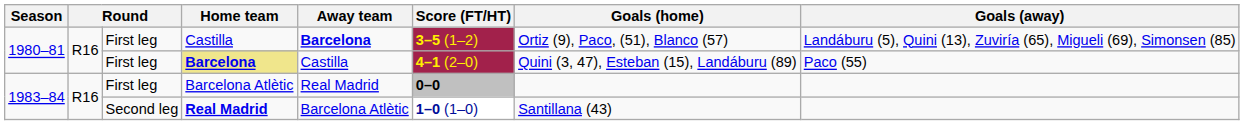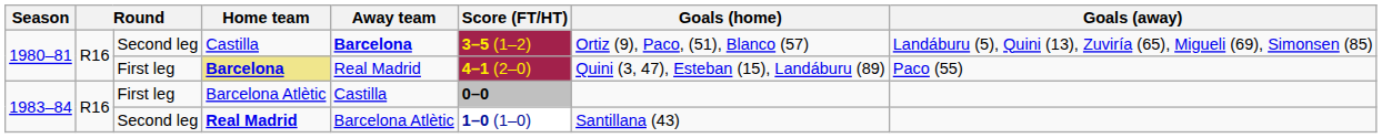row 2 | column 3: First leg -> Second leg
row 3 | Away team: Castilla -> Real Madrid
row 4 | Away team: Real Madrid -> Castilla
